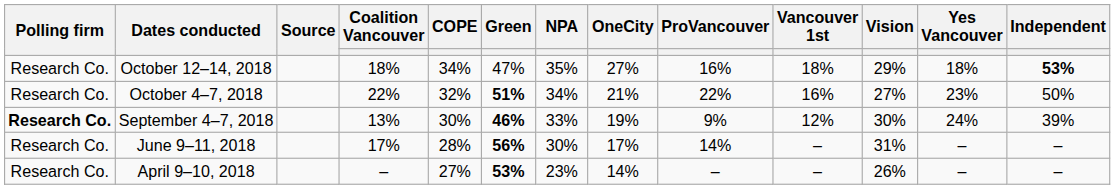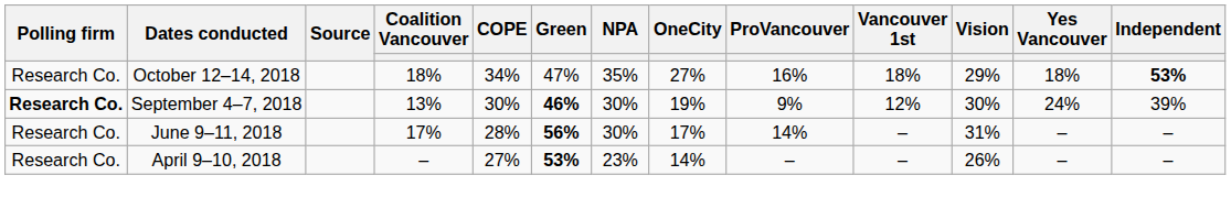- row: Research Co. | October 4–7, 2018 | 22% | 32% | 51% | 34% | 21% | 22% | 16% | 27% | 23% | 50%
September 4–7, 2018 | NPA: 33% -> 30%
